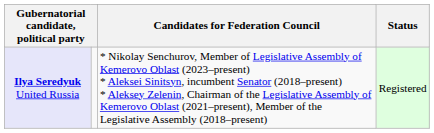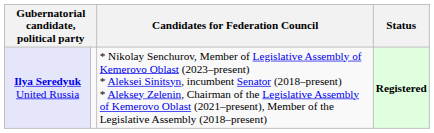Ilya Seredyuk United Russia | Status: normal -> bold
